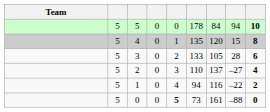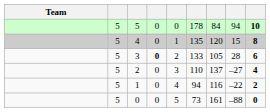row 4 | column 4: normal -> bold
row 7 | column 5: bold -> normal
